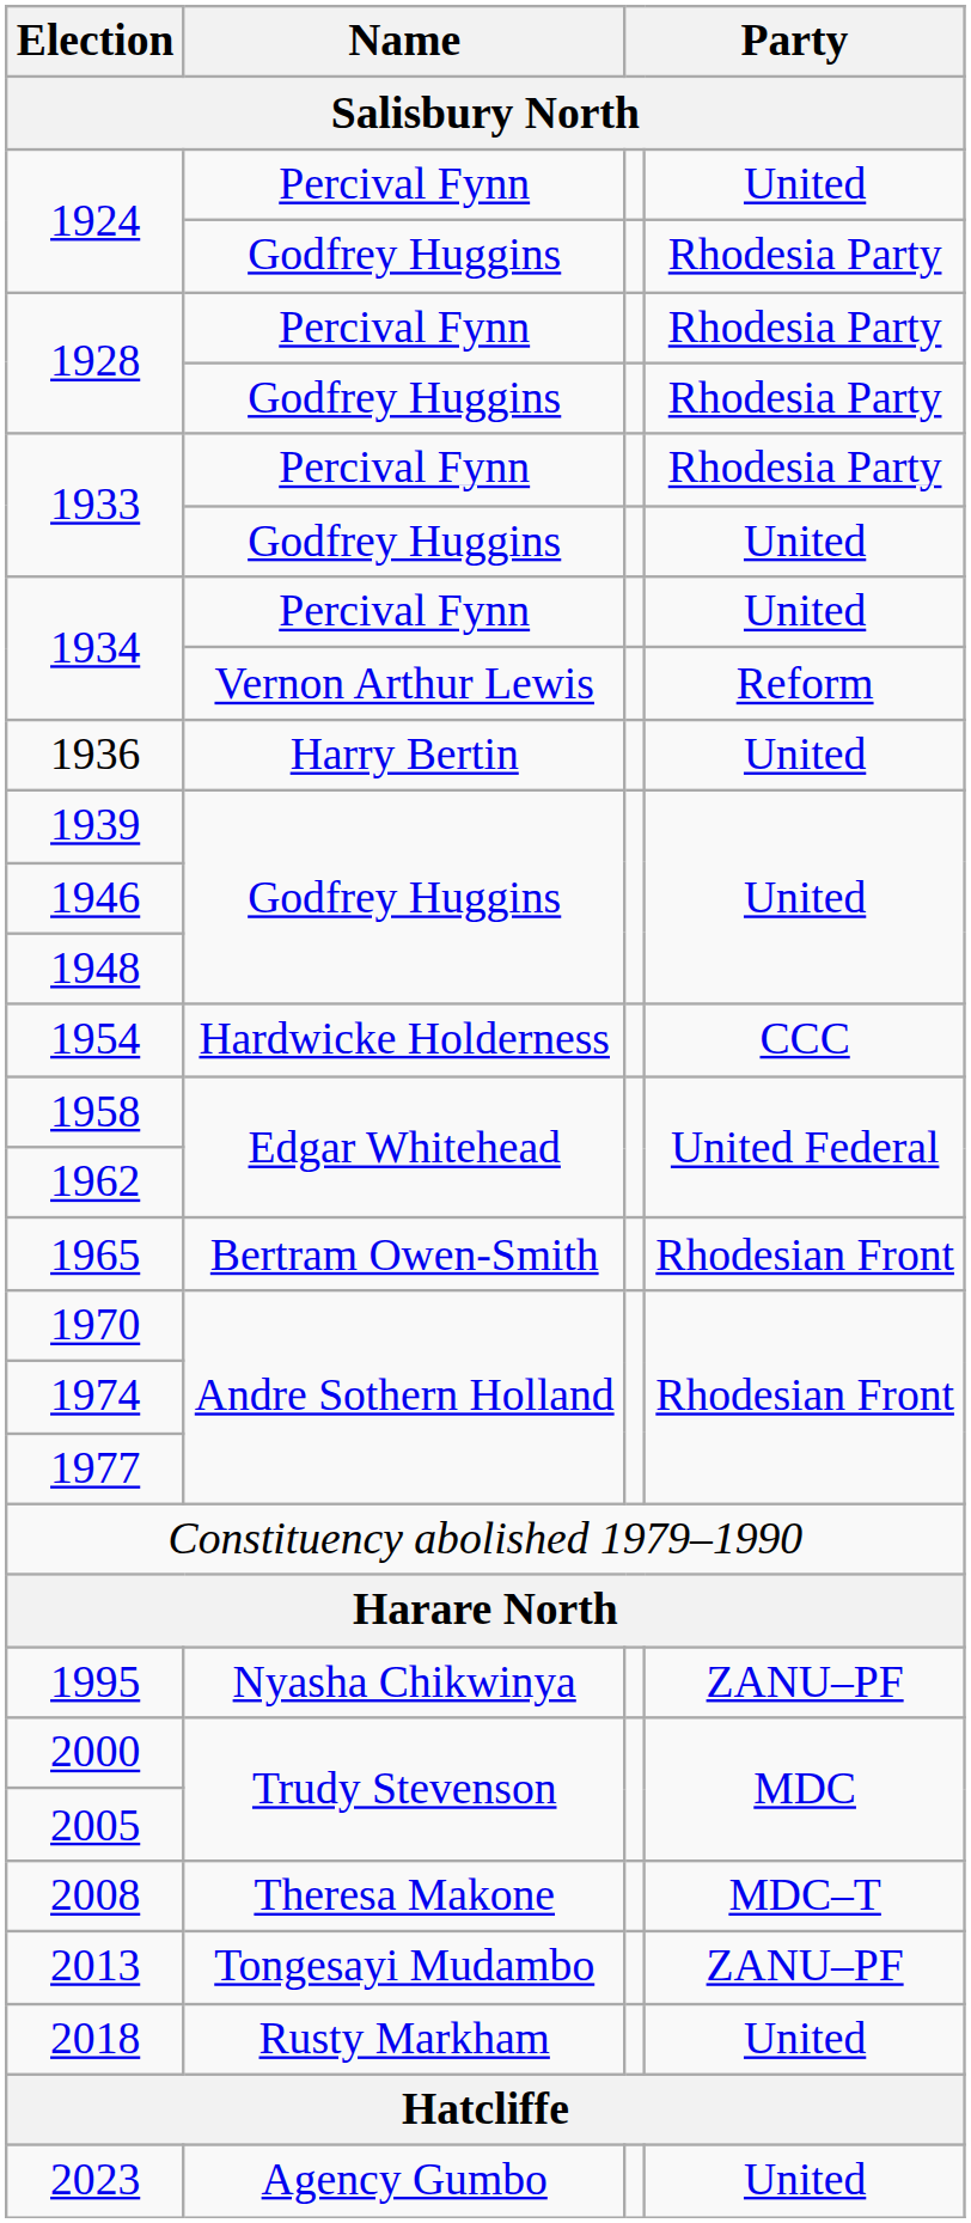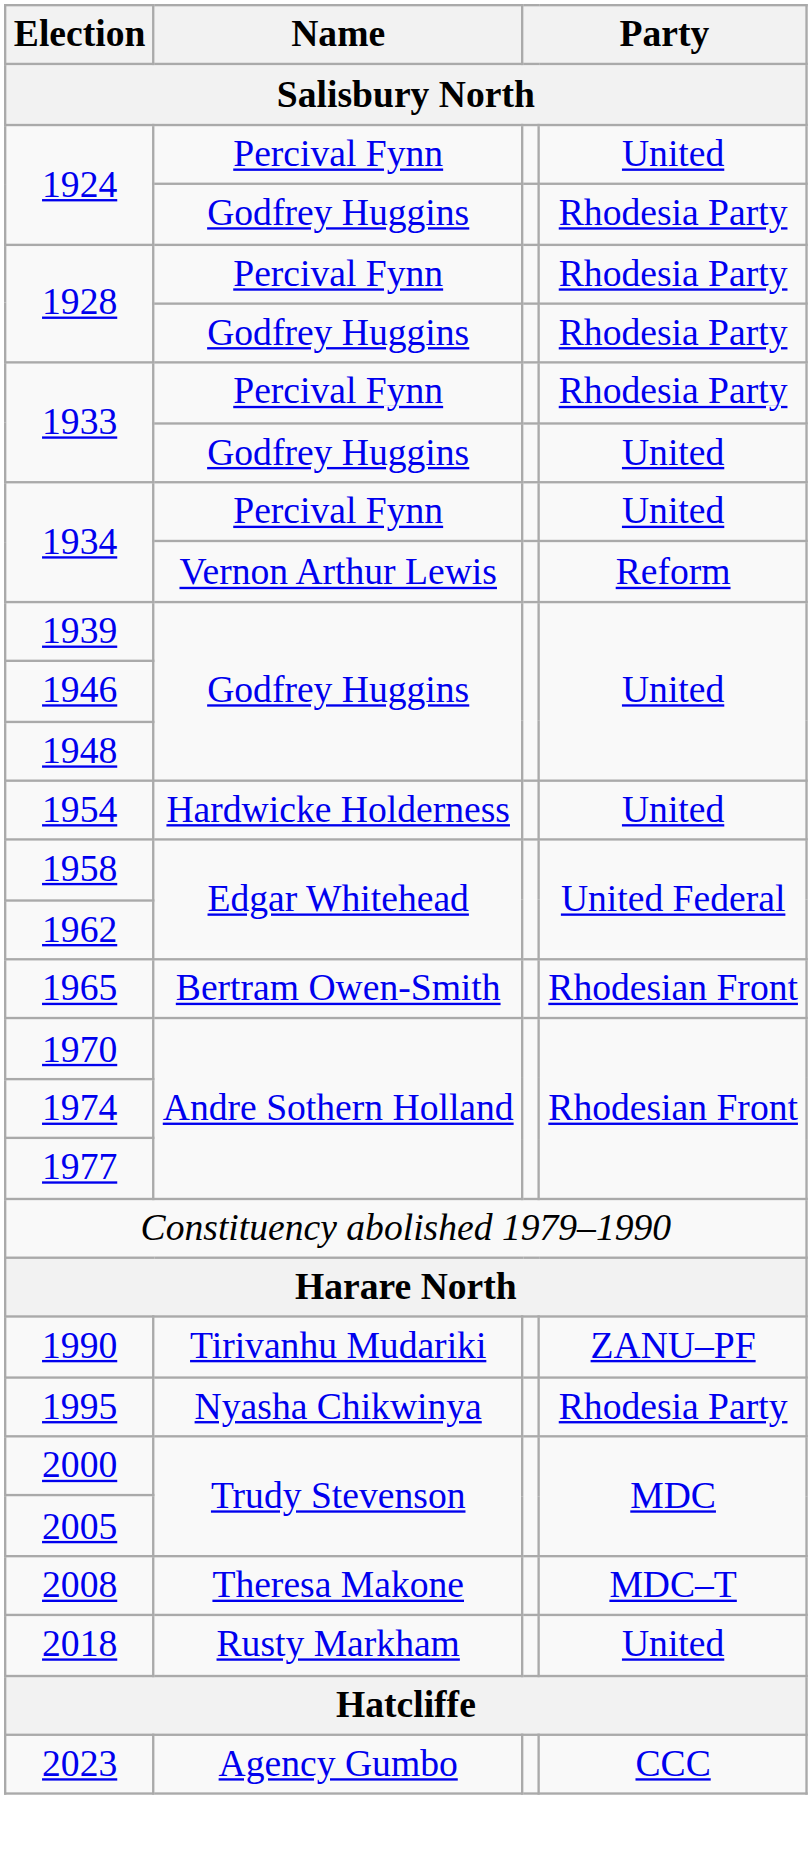- row: 1936 | Harry Bertin | United
1954 | column 4: CCC -> United
+ row: 1990 | Tirivanhu Mudariki | ZANU–PF
1995 | column 4: ZANU–PF -> Rhodesia Party
- row: 2013 | Tongesayi Mudambo | ZANU–PF
2023 | column 4: United -> CCC
